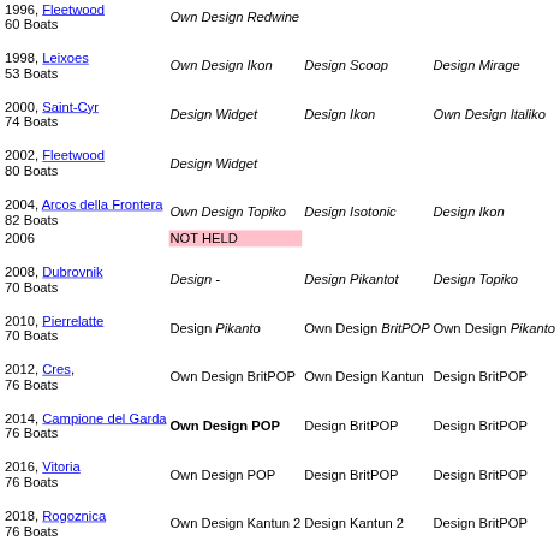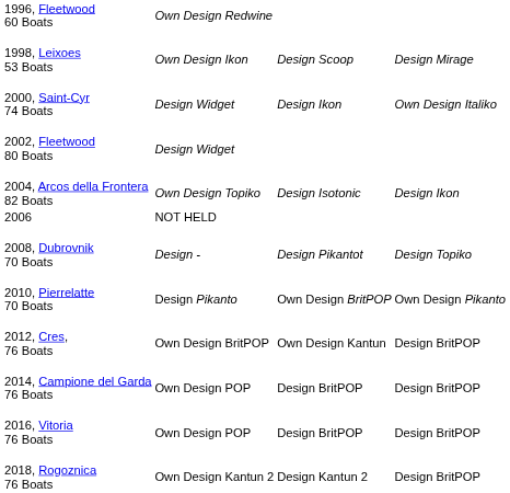2006 | column 2: pink background -> no background
2014, Campione del Garda 76 Boats | column 2: bold -> normal
